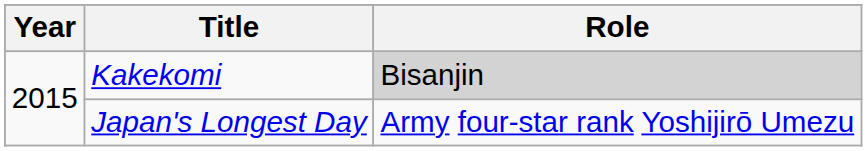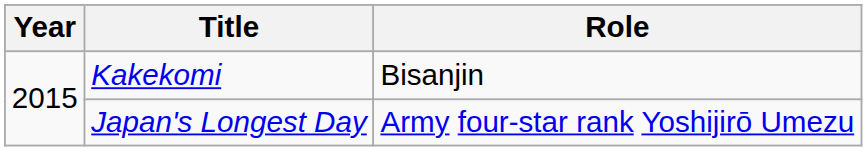Kakekomi | Role: lightgrey background -> no background
